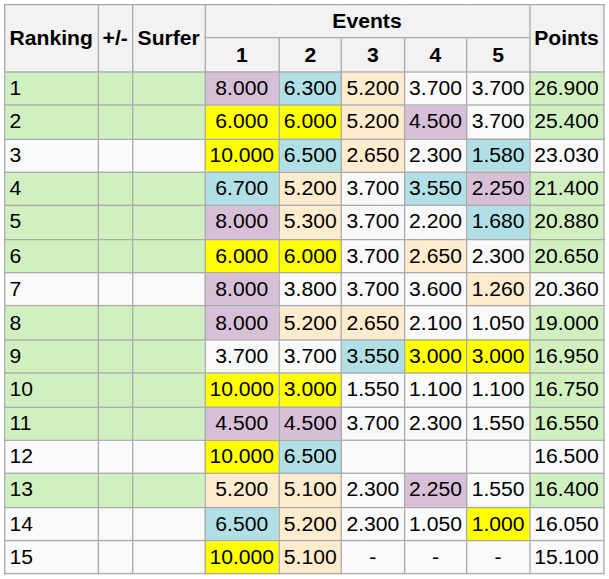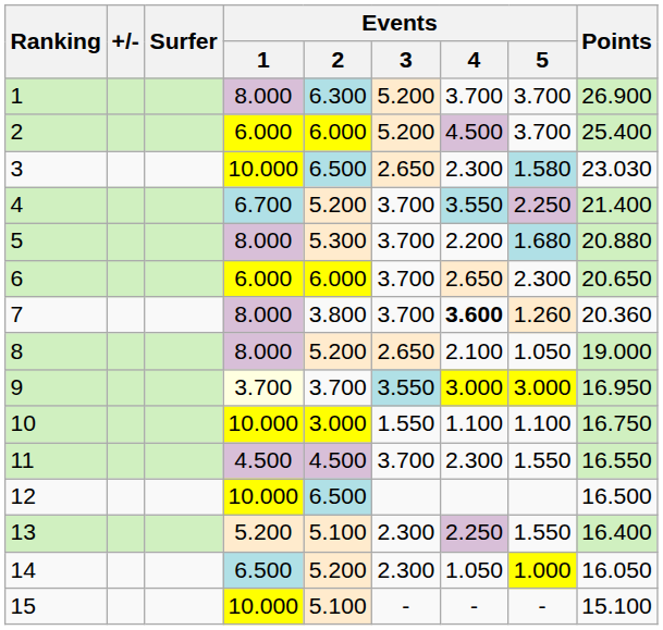7 | Events / 4: normal -> bold
9 | Events / 1: no background -> lightyellow background
